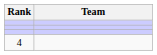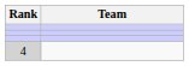row 5 | Rank: no background -> lightgrey background
